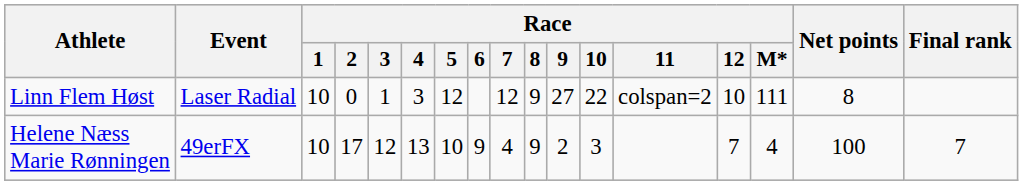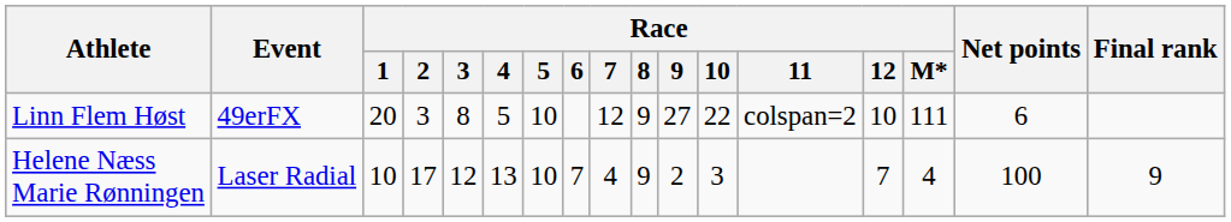Linn Flem Høst | Event: Laser Radial -> 49erFX
Linn Flem Høst | Race / 1: 10 -> 20
Linn Flem Høst | Race / 2: 0 -> 3
Linn Flem Høst | Race / 3: 1 -> 8
Linn Flem Høst | Race / 4: 3 -> 5
Linn Flem Høst | Race / 5: 12 -> 10
Linn Flem Høst | Net points: 8 -> 6
Helene Næss Marie Rønningen | Event: 49erFX -> Laser Radial
Helene Næss Marie Rønningen | Race / 6: 9 -> 7
Helene Næss Marie Rønningen | Final rank: 7 -> 9
